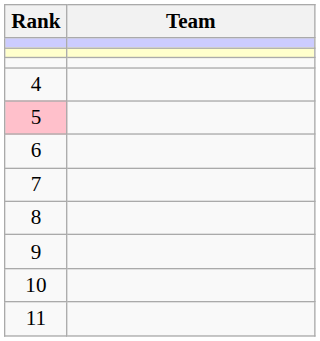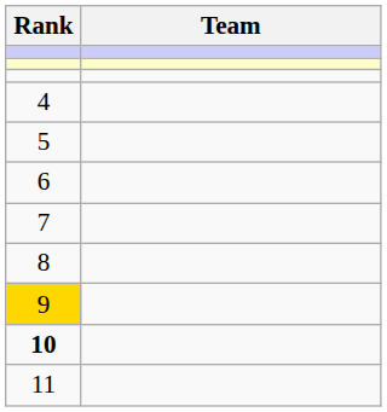row 6 | Rank: pink background -> no background
row 10 | Rank: no background -> gold background
row 11 | Rank: normal -> bold
